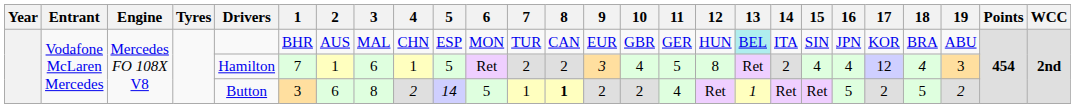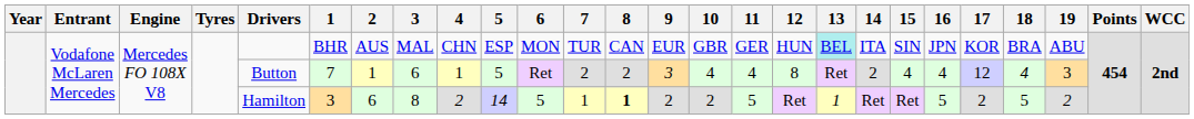row 3 | Drivers: Hamilton -> Button
row 3 | 11: 5 -> 4
row 4 | Drivers: Button -> Hamilton
row 4 | 11: 4 -> 5
